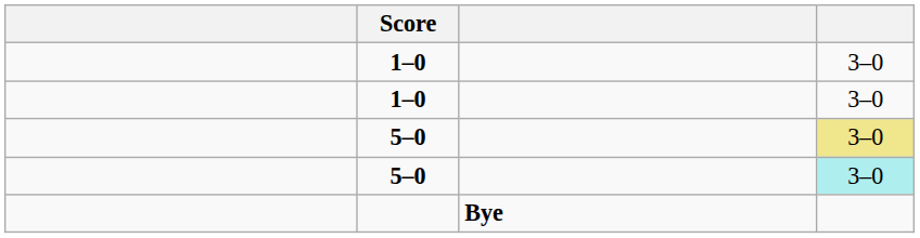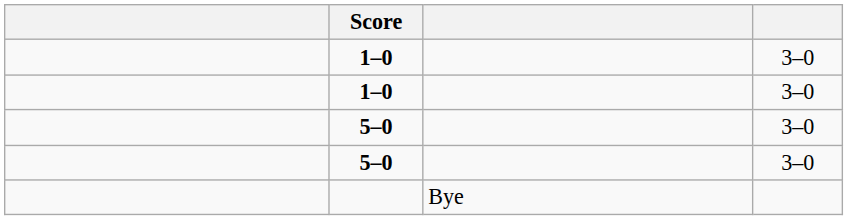row 4 | column 4: khaki background -> no background
row 5 | column 4: paleturquoise background -> no background
row 6 | column 3: bold -> normal
